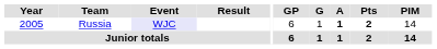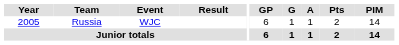Russia | Event: lavender background -> no background
Russia | A: bold -> normal
Russia | Pts: bold -> normal
